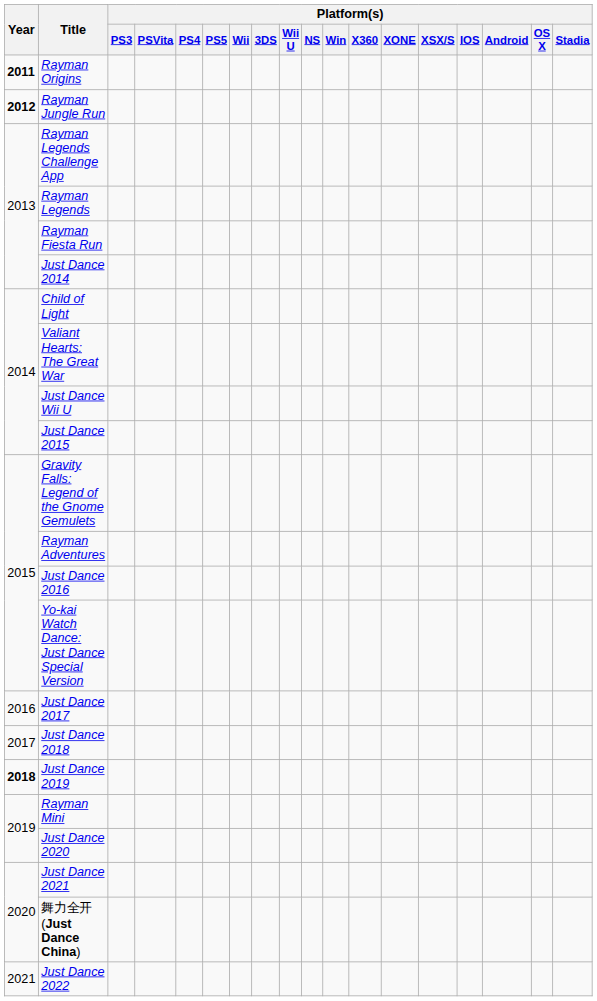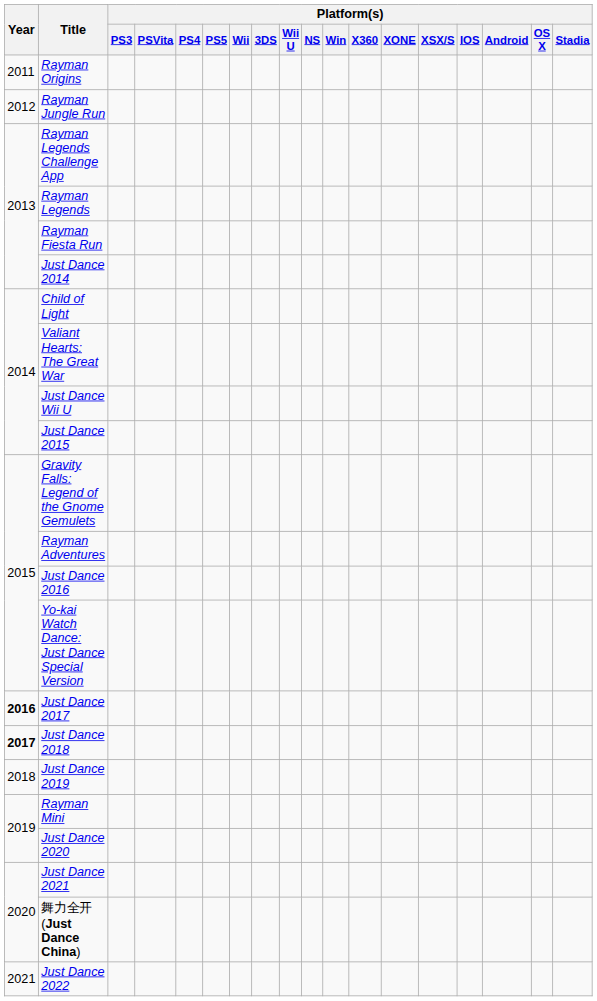Rayman Origins | Year: bold -> normal
Rayman Jungle Run | Year: bold -> normal
Just Dance 2017 | Year: normal -> bold
Just Dance 2018 | Year: normal -> bold
Just Dance 2019 | Year: bold -> normal
